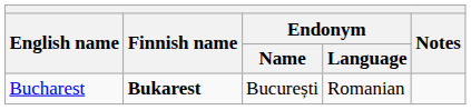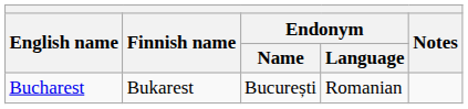Bucharest | Finnish name: bold -> normal
